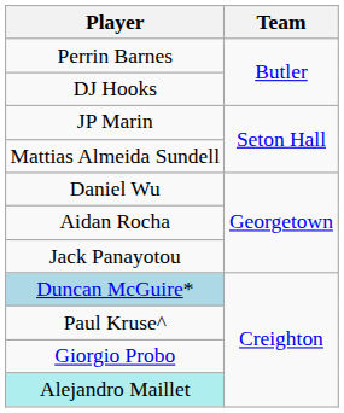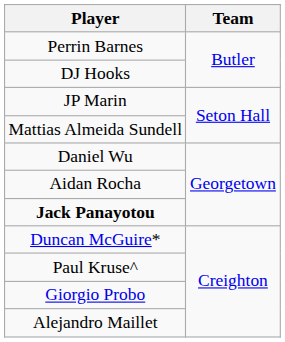Jack Panayotou | Player: normal -> bold
Duncan McGuire* | Player: lightblue background -> no background
Alejandro Maillet | Player: paleturquoise background -> no background
